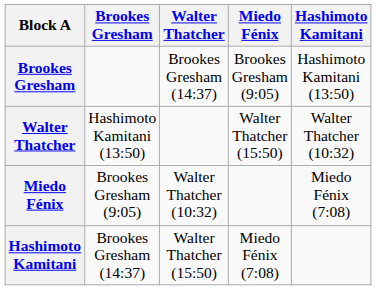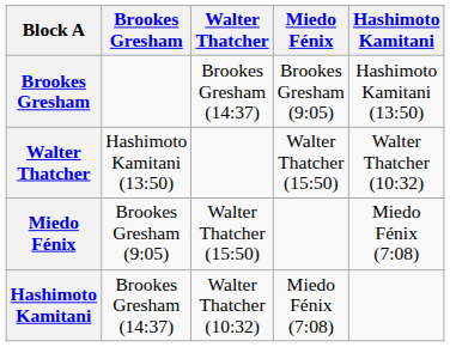row 4 | Walter Thatcher: Walter Thatcher (10:32) -> Walter Thatcher (15:50)
row 5 | Walter Thatcher: Walter Thatcher (15:50) -> Walter Thatcher (10:32)
